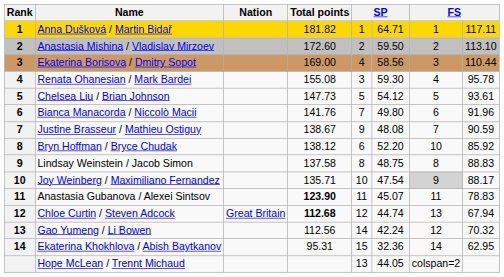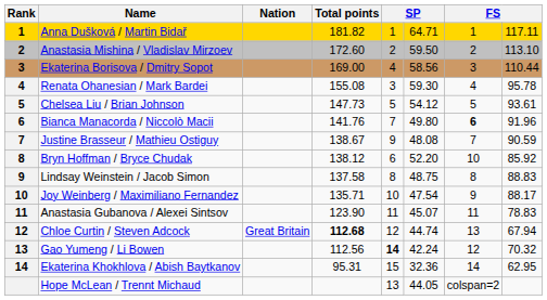Bianca Manacorda / Niccolò Macii | column 7: normal -> bold
Joy Weinberg / Maximiliano Fernandez | column 7: lightgrey background -> no background
Anastasia Gubanova / Alexei Sintsov | Total points: bold -> normal
Gao Yumeng / Li Bowen | column 5: normal -> bold
